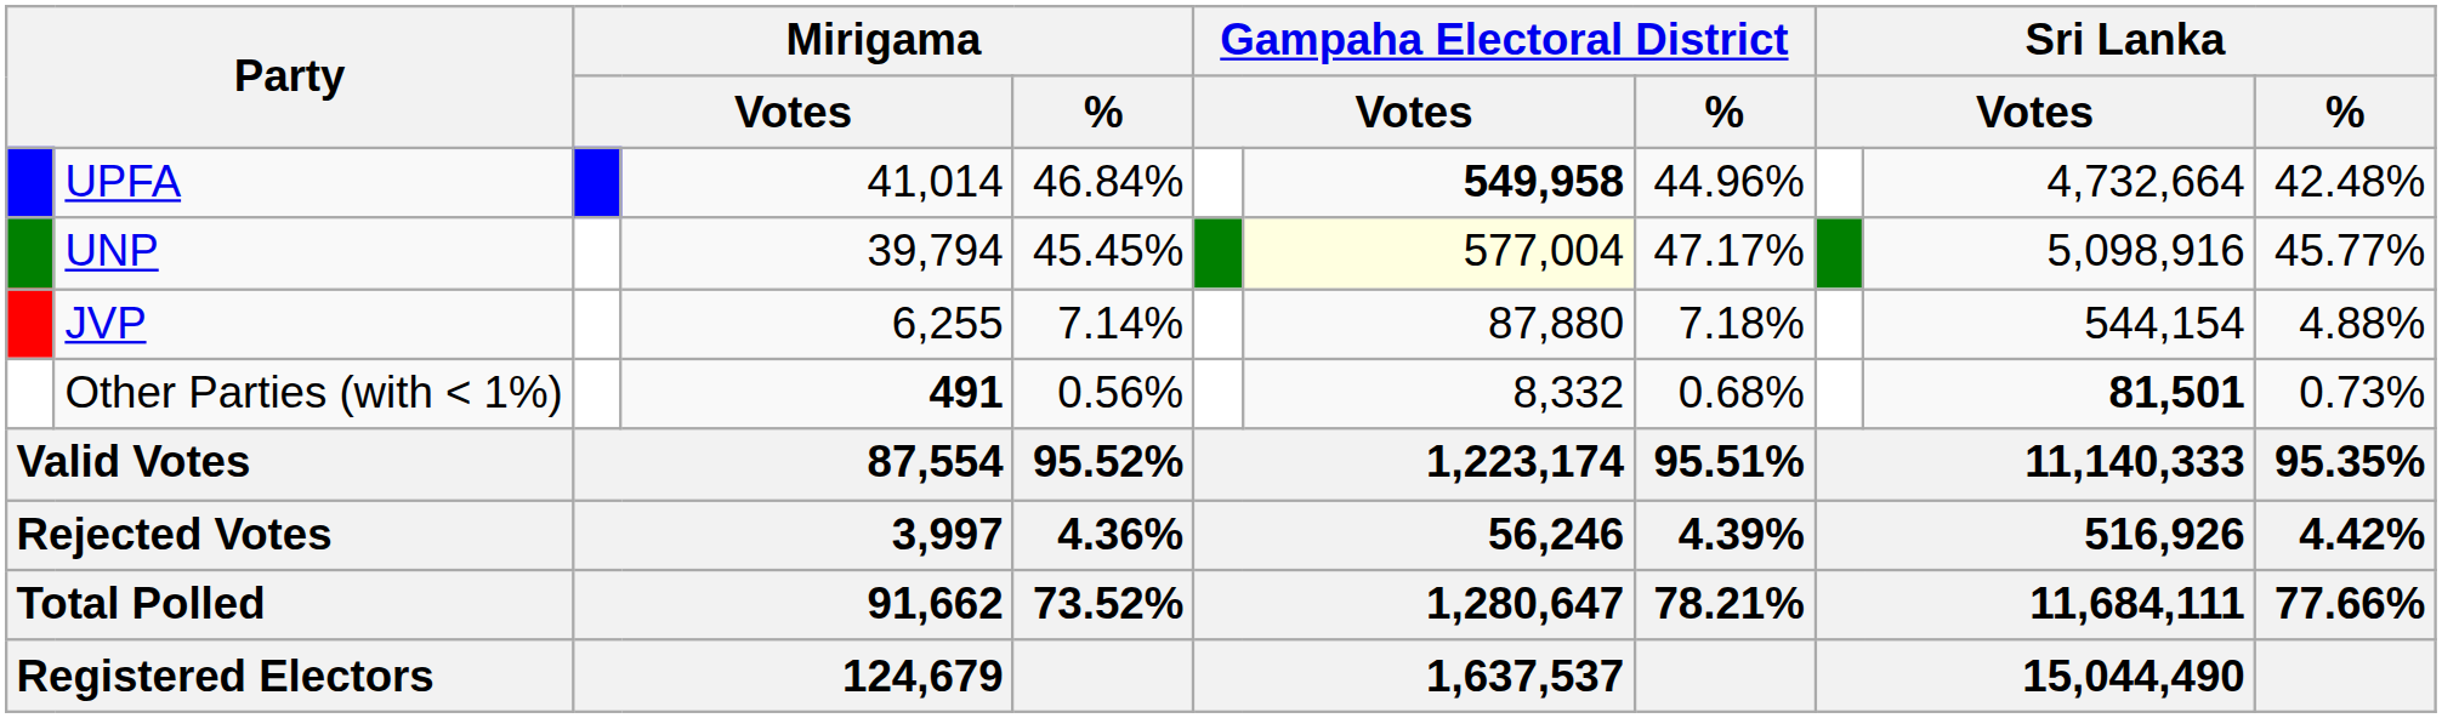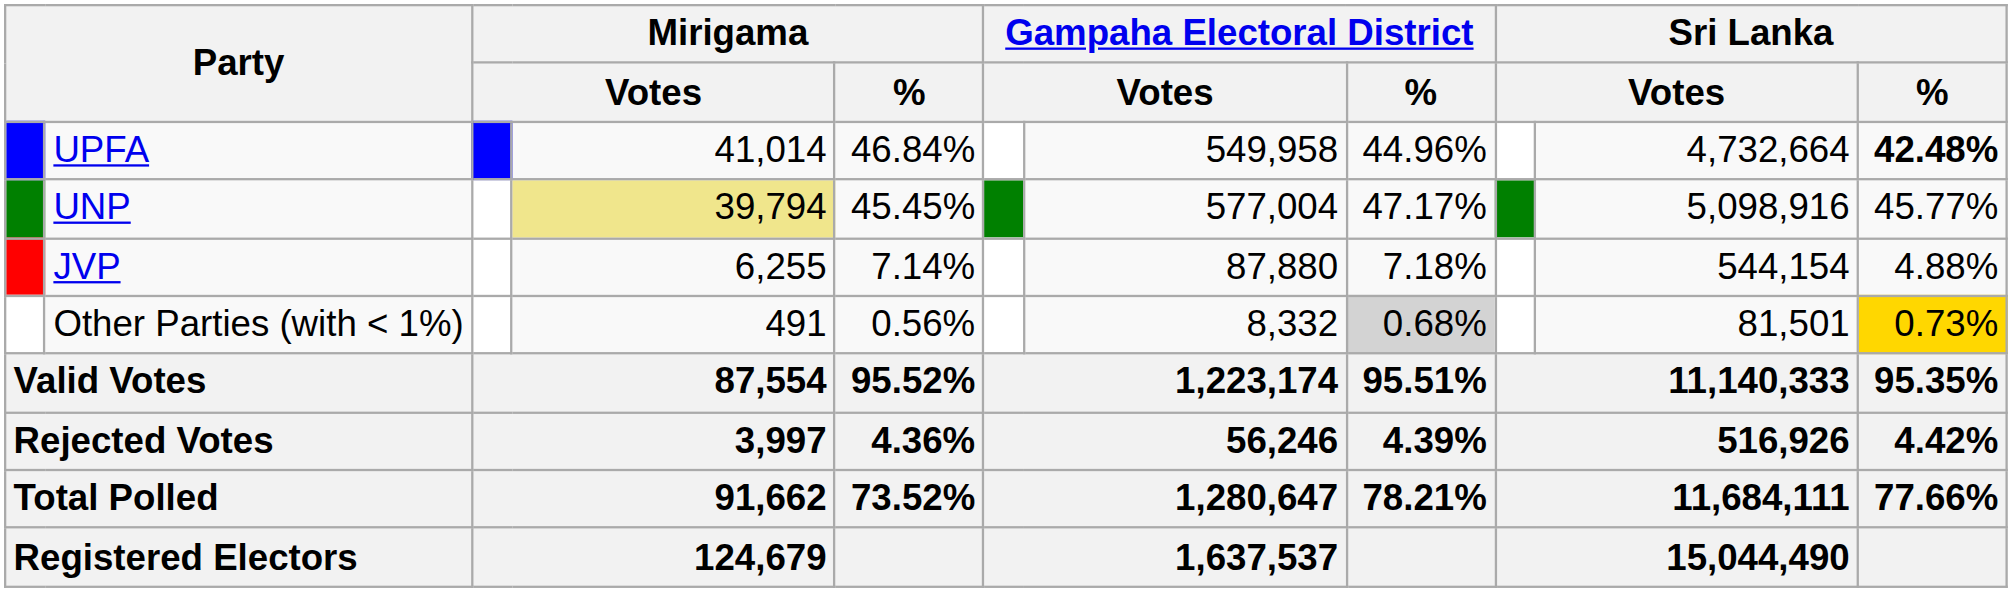UPFA | column 7: bold -> normal
UPFA | Sri Lanka / %: normal -> bold
UNP | column 4: no background -> khaki background
UNP | column 7: lightyellow background -> no background
Other Parties (with < 1%) | column 4: bold -> normal
Other Parties (with < 1%) | Gampaha Electoral District / %: no background -> lightgrey background
Other Parties (with < 1%) | column 10: bold -> normal
Other Parties (with < 1%) | Sri Lanka / %: no background -> gold background
